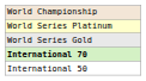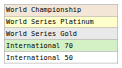row 4 | column 1: bold -> normal
